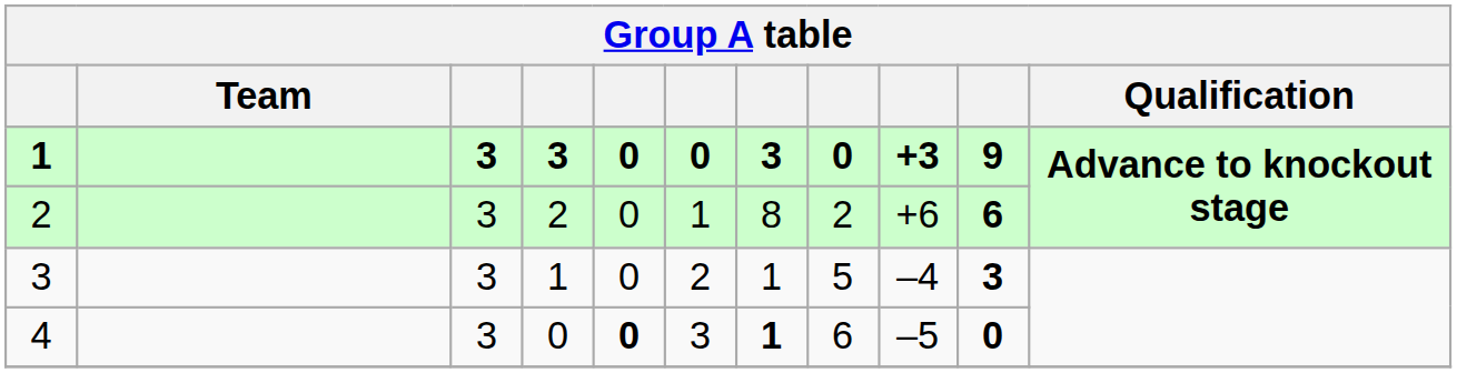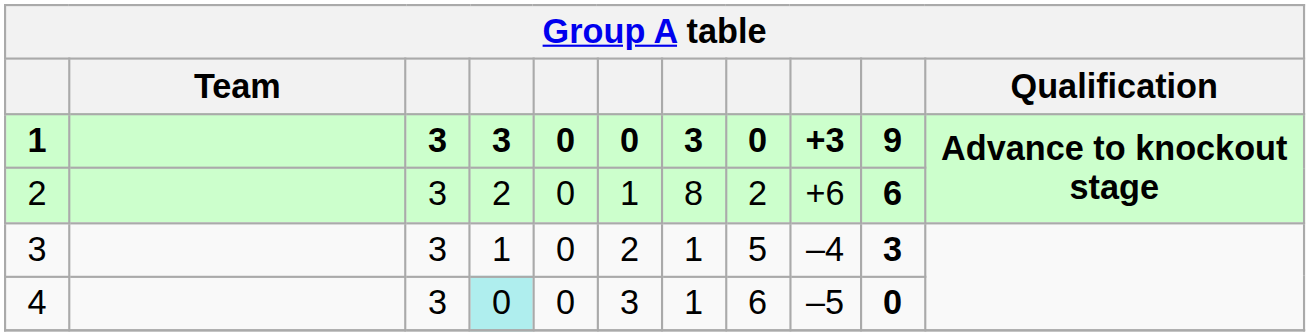4 | column 4: no background -> paleturquoise background
4 | column 5: bold -> normal
4 | column 7: bold -> normal
